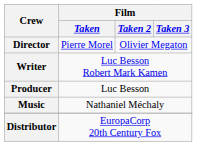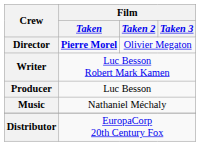Director | Film / Taken: normal -> bold
